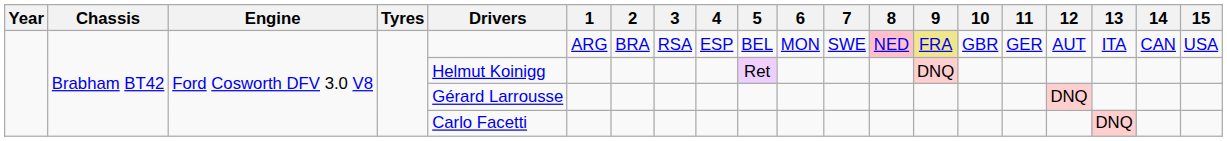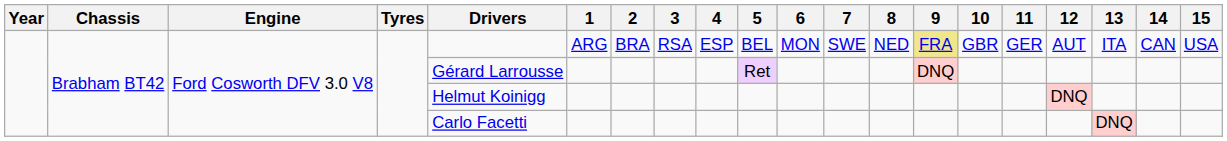row 2 | 8: pink background -> no background
row 3 | Drivers: Helmut Koinigg -> Gérard Larrousse
row 4 | Drivers: Gérard Larrousse -> Helmut Koinigg
